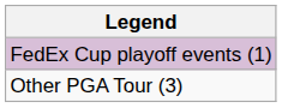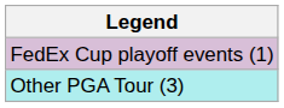row 3 | column 1: no background -> paleturquoise background
